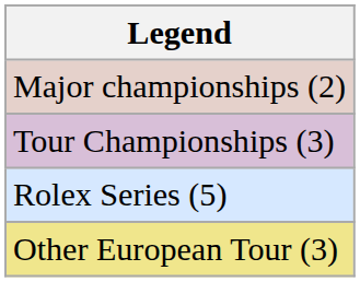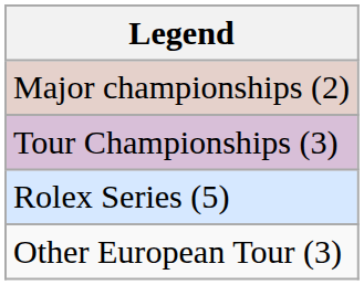row 5 | column 1: khaki background -> no background
